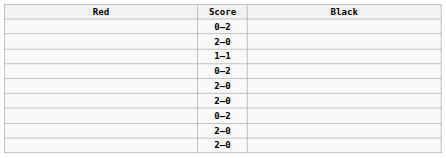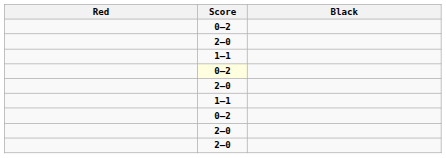row 5 | Score: no background -> lightyellow background
row 7 | Score: 2–0 -> 1–1
